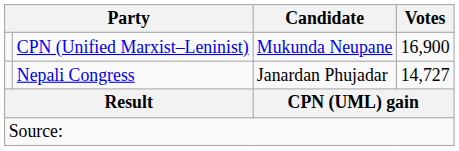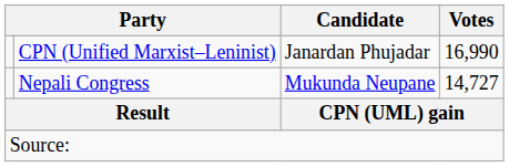CPN (Unified Marxist–Leninist) | Candidate: Mukunda Neupane -> Janardan Phujadar
CPN (Unified Marxist–Leninist) | Votes: 16,900 -> 16,990
Nepali Congress | Candidate: Janardan Phujadar -> Mukunda Neupane
